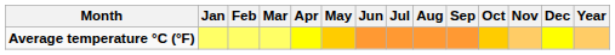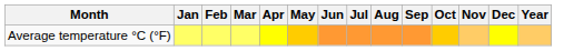row 2 | Month: bold -> normal
